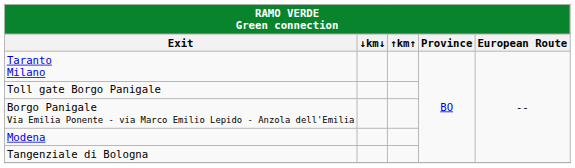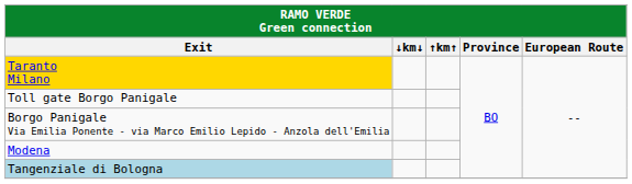Taranto Milano | Exit: no background -> gold background
Tangenziale di Bologna | Exit: no background -> lightblue background
